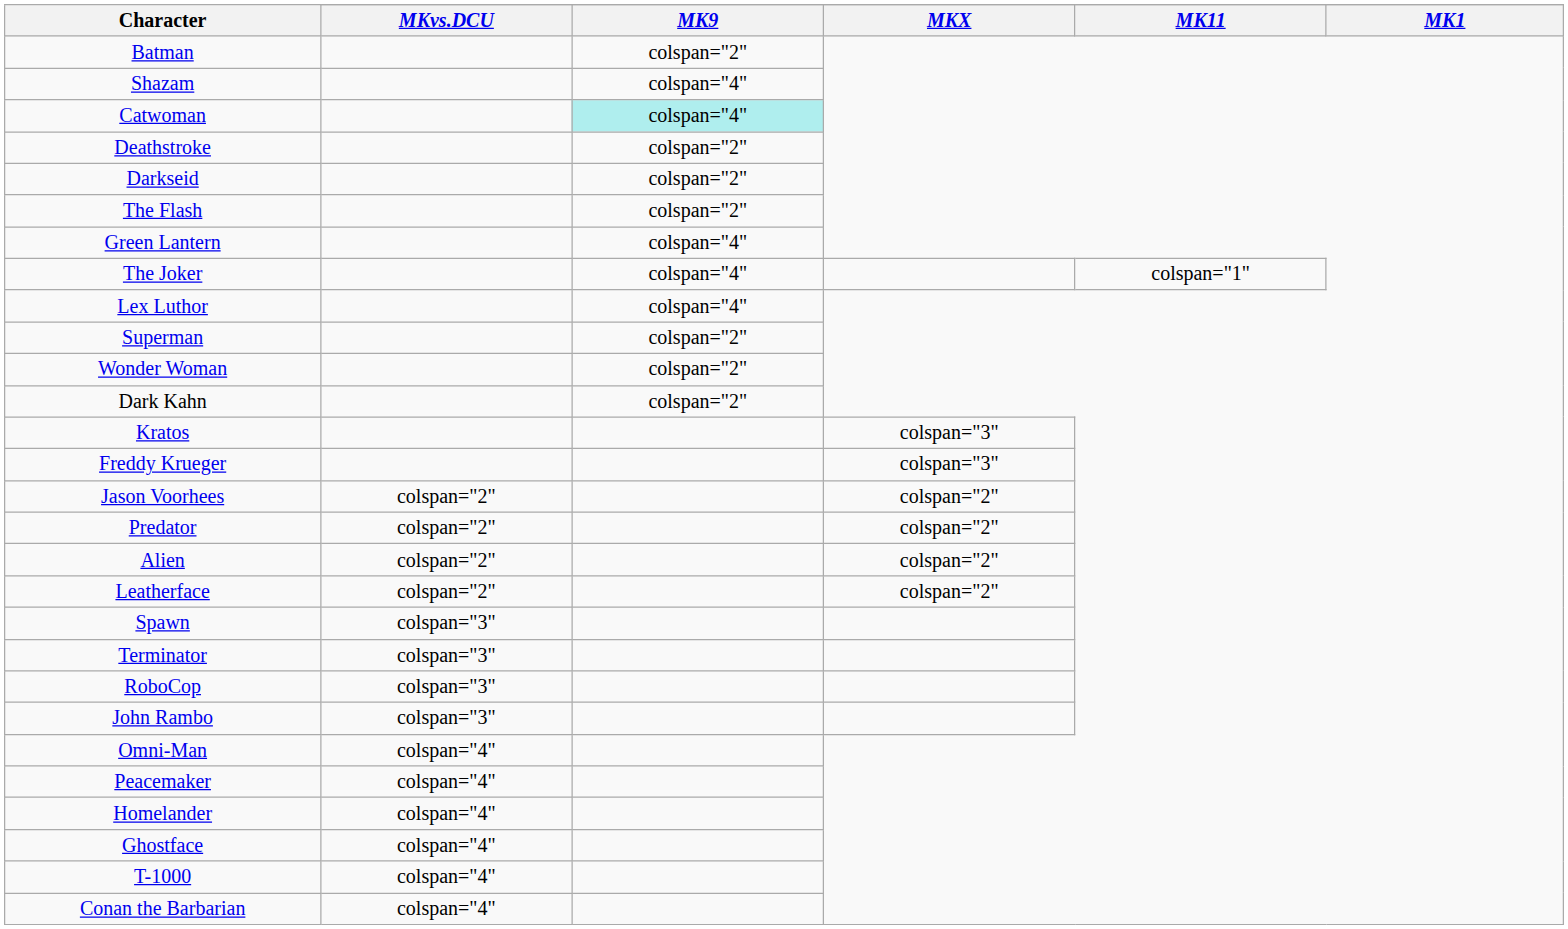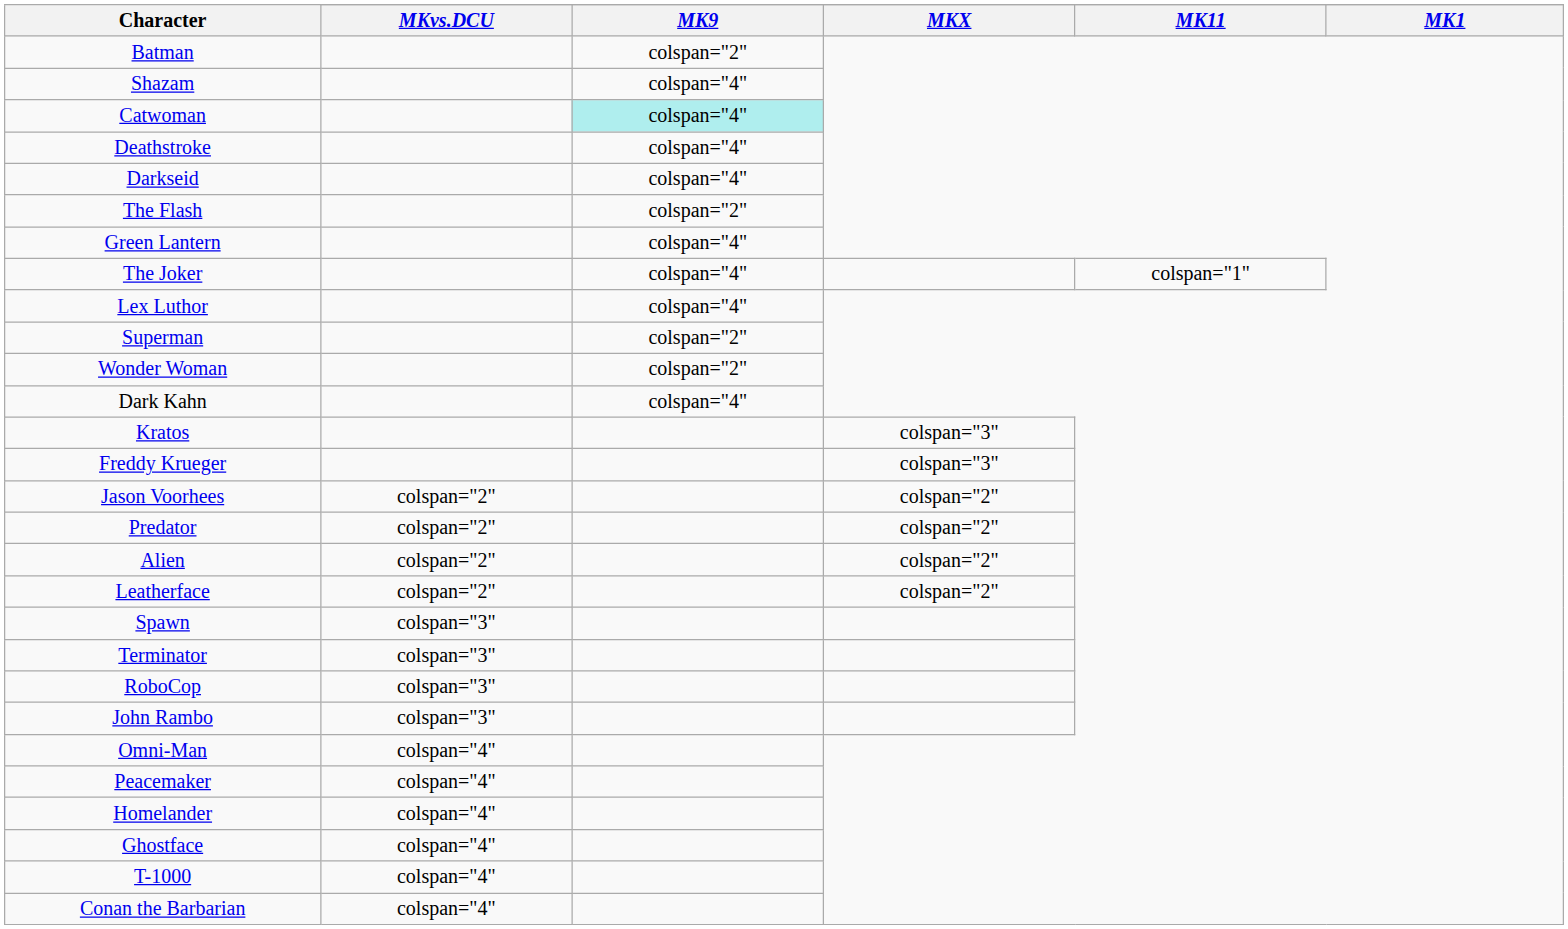Deathstroke | MK9: colspan="2" -> colspan="4"
Darkseid | MK9: colspan="2" -> colspan="4"
Dark Kahn | MK9: colspan="2" -> colspan="4"
